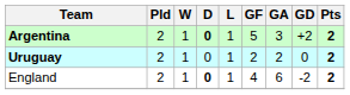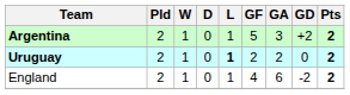Argentina | D: bold -> normal
Uruguay | L: normal -> bold
England | D: bold -> normal
